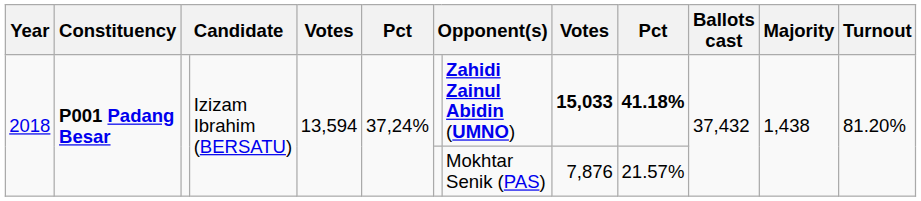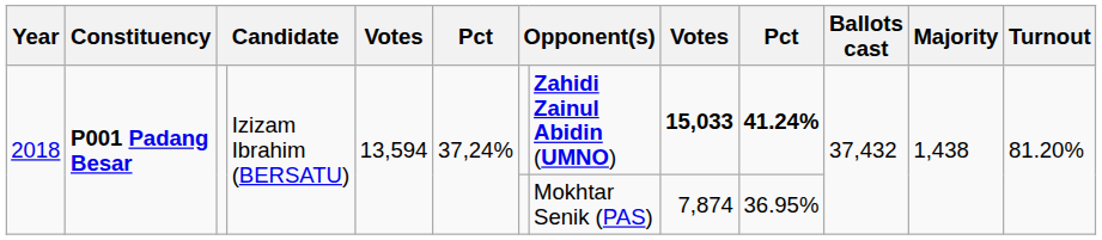row 2 | column 10: 41.18% -> 41.24%
row 3 | column 9: 7,876 -> 7,874
row 3 | column 10: 21.57% -> 36.95%
